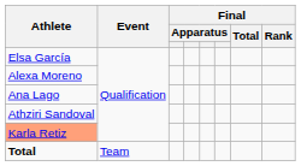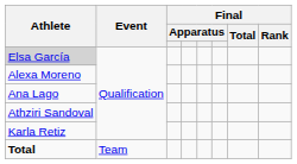Elsa García | Athlete: no background -> lightgrey background
Karla Retiz | Athlete: lightsalmon background -> no background
